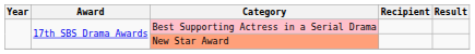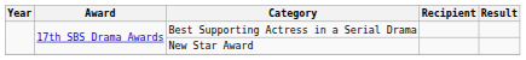Best Supporting Actress in a Serial Drama | Category: pink background -> no background
New Star Award | Category: lightsalmon background -> no background
